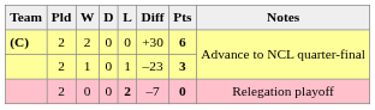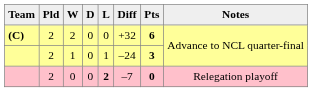row 2 | Diff: +30 -> +32
row 3 | Diff: –23 -> –24
